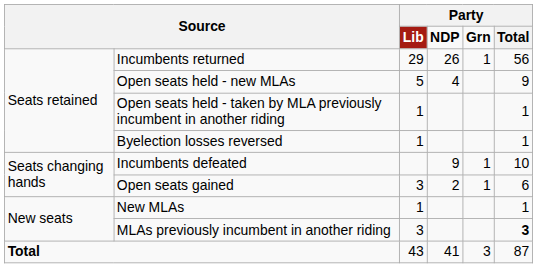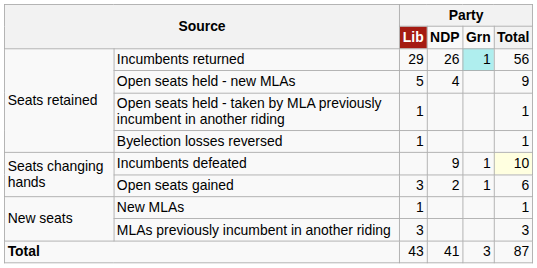Incumbents returned | column 5: no background -> paleturquoise background
Incumbents defeated | column 6: no background -> lightyellow background
MLAs previously incumbent in another riding | column 6: bold -> normal
